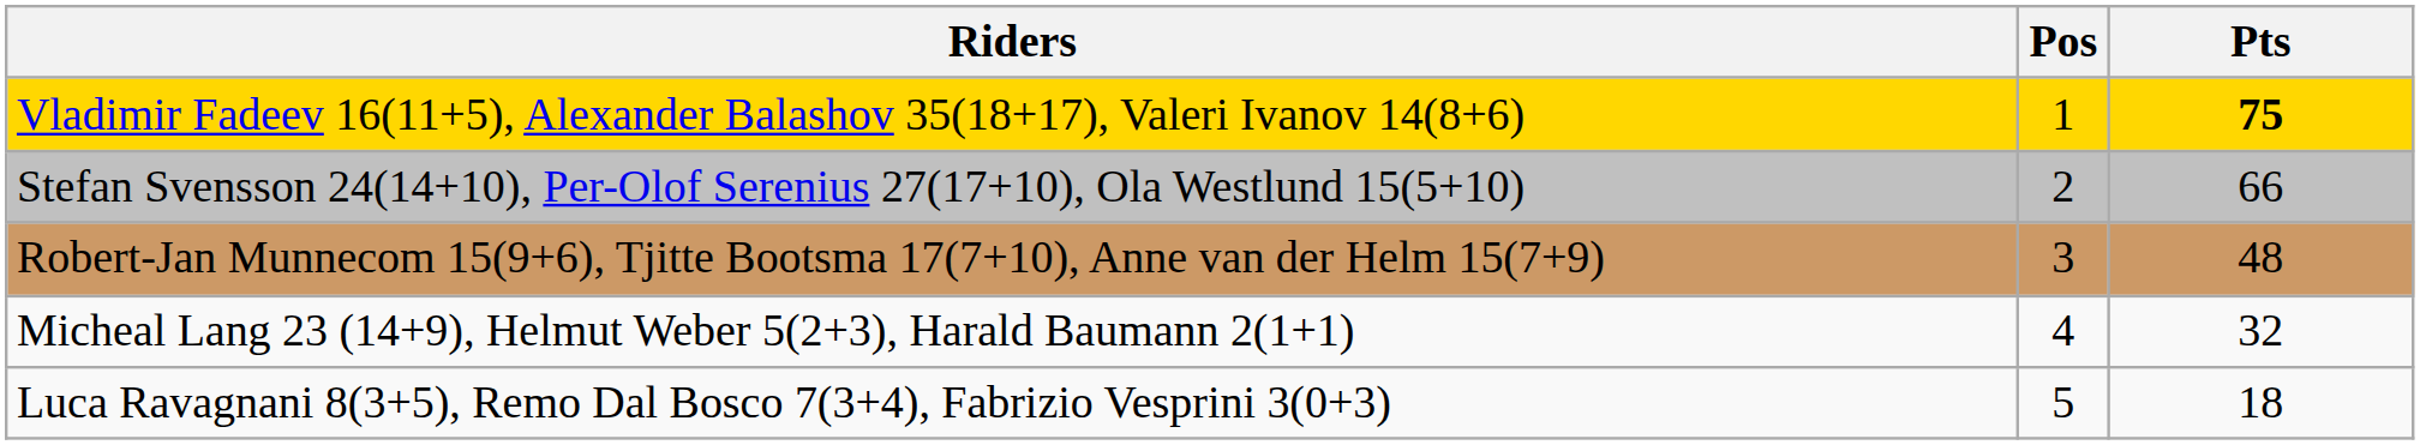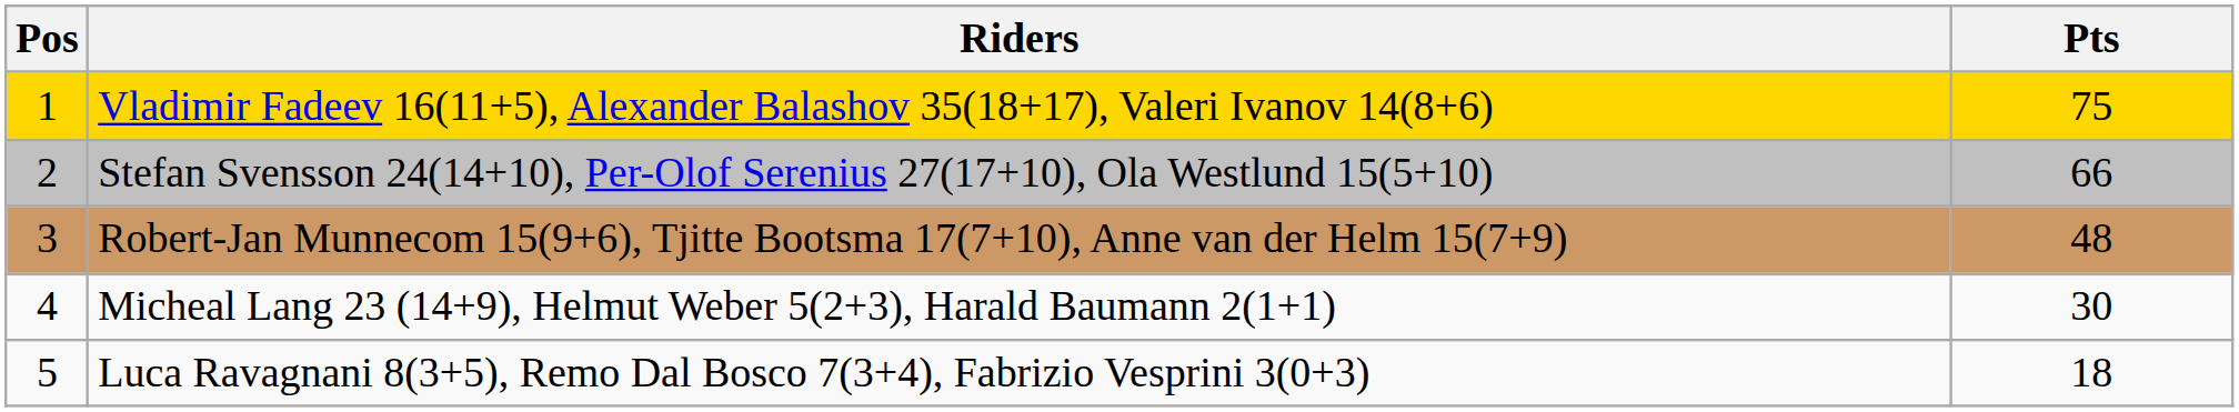columns swapped: Pos <-> Riders
row 2 | Pts: bold -> normal
row 5 | Pts: 32 -> 30
